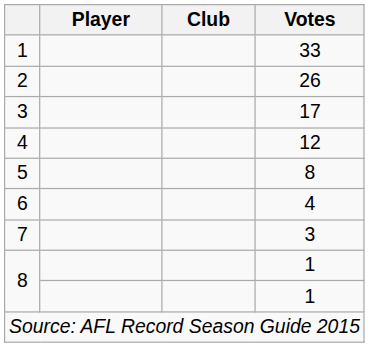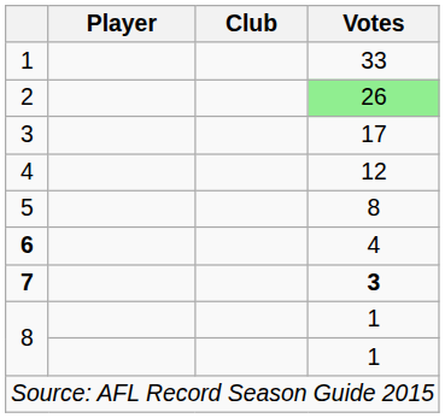2 | Votes: no background -> lightgreen background
6 | column 1: normal -> bold
7 | column 1: normal -> bold
7 | Votes: normal -> bold
